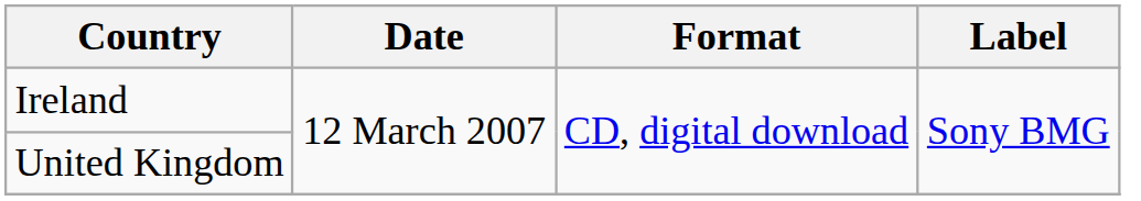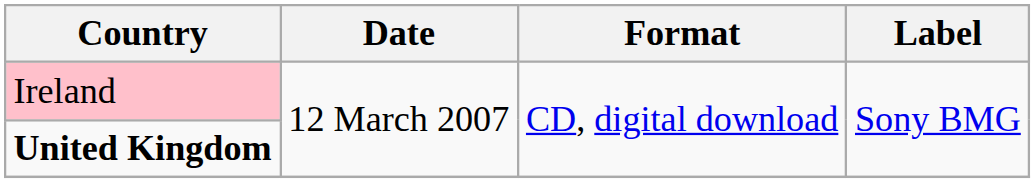Ireland | Country: no background -> pink background
United Kingdom | Country: normal -> bold
